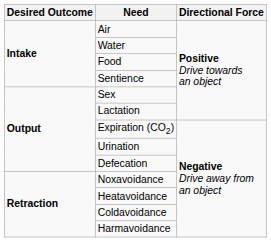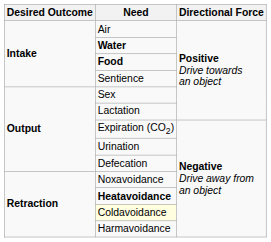Water | Need: normal -> bold
Food | Need: normal -> bold
Heatavoidance | Need: normal -> bold
Coldavoidance | Need: no background -> lightyellow background
